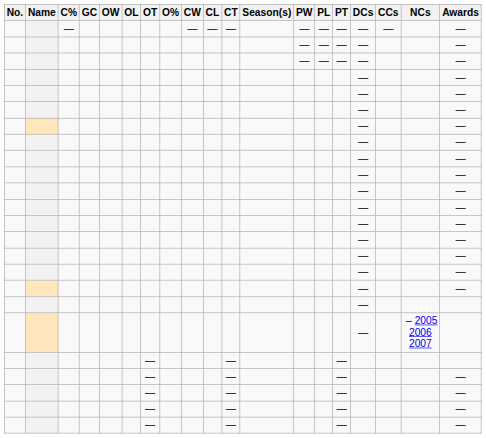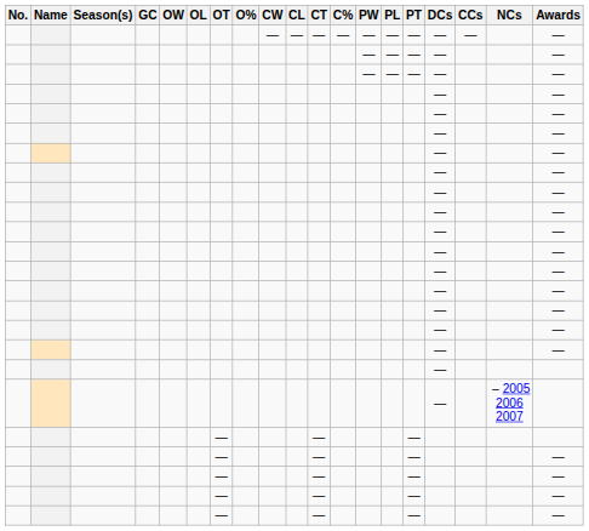columns swapped: Season(s) <-> C%
